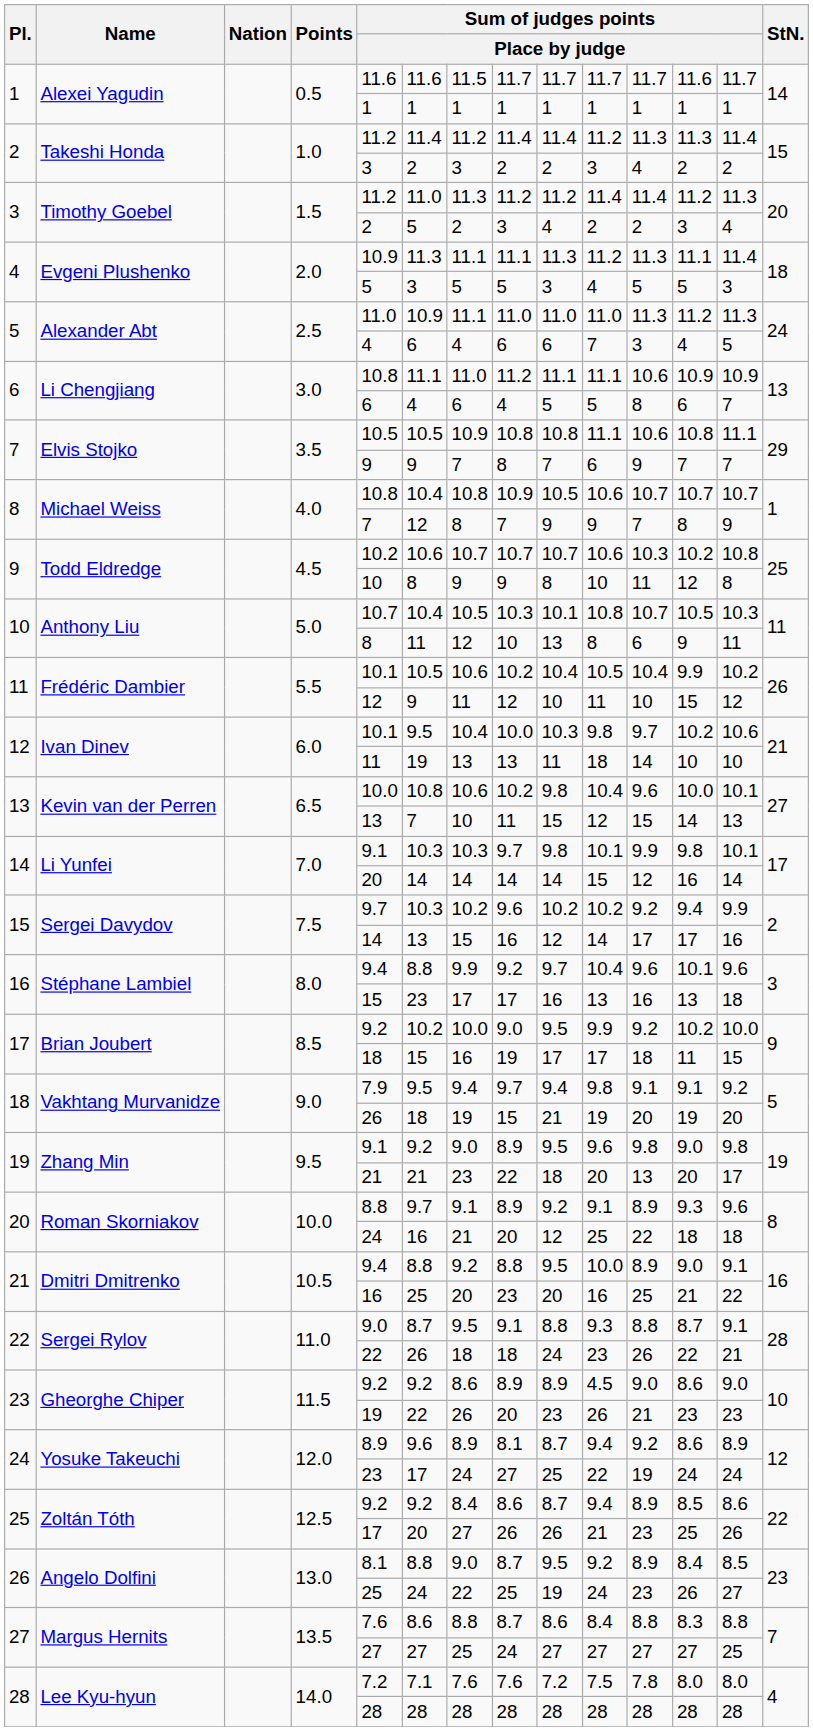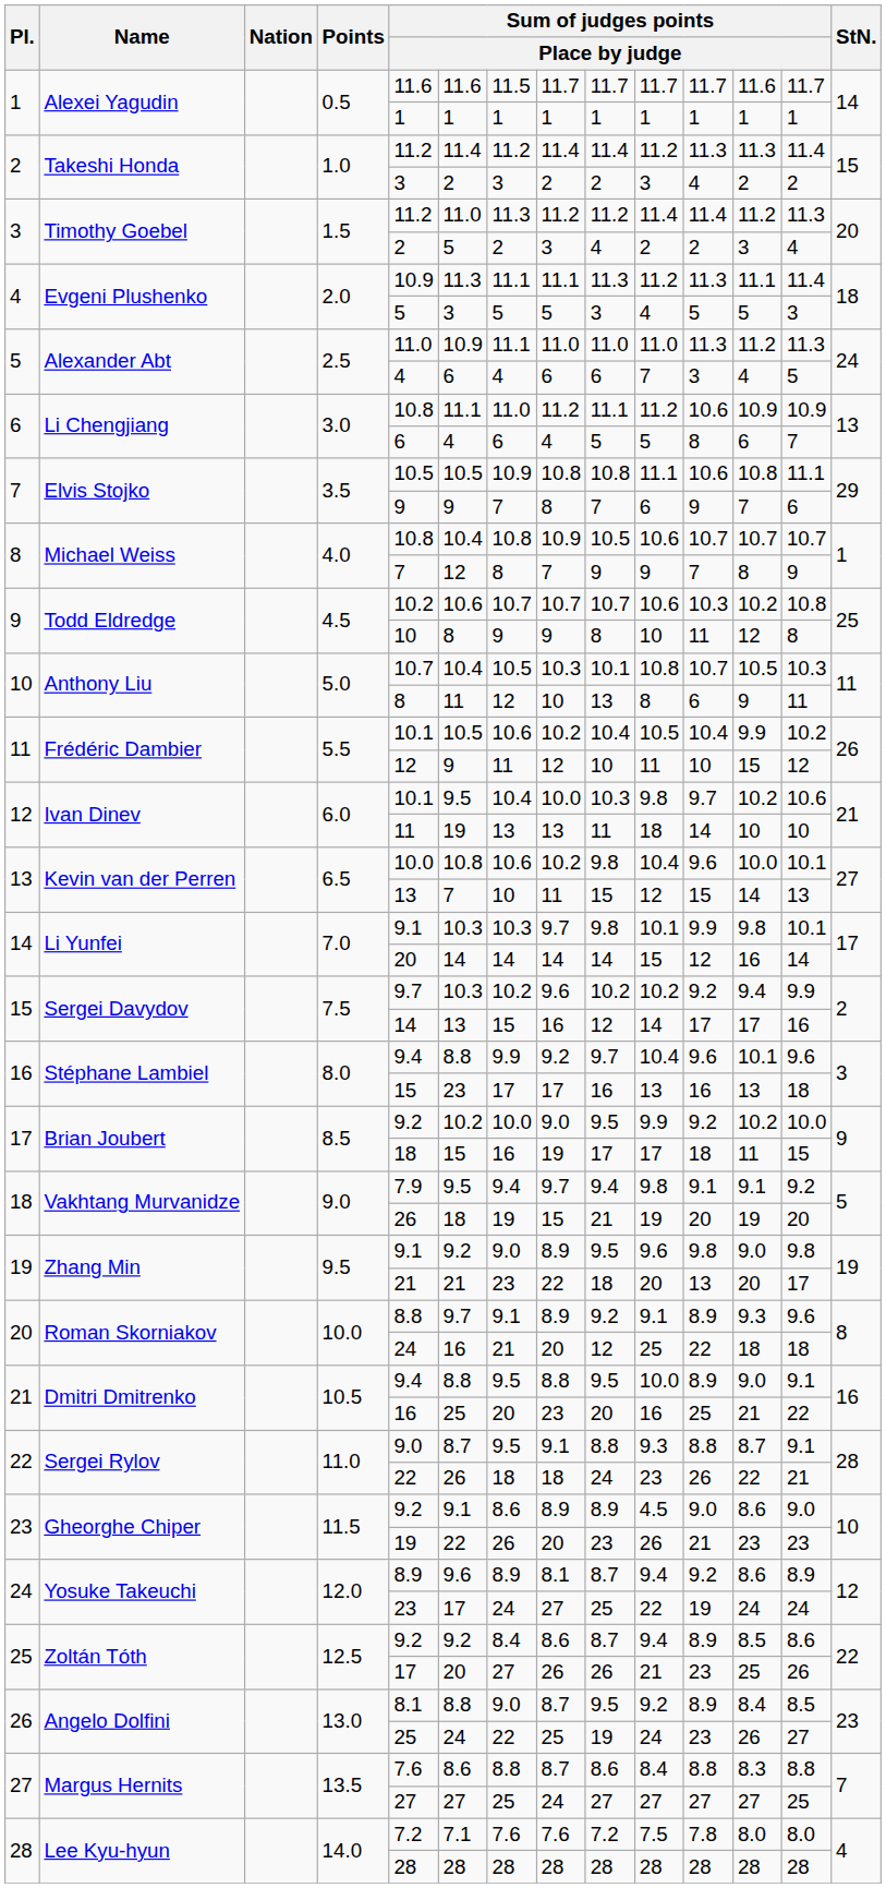row 13 | column 10: 11.1 -> 11.2
row 16 | column 13: 7 -> 6
row 43 | column 7: 9.2 -> 9.5
row 47 | column 6: 9.2 -> 9.1
